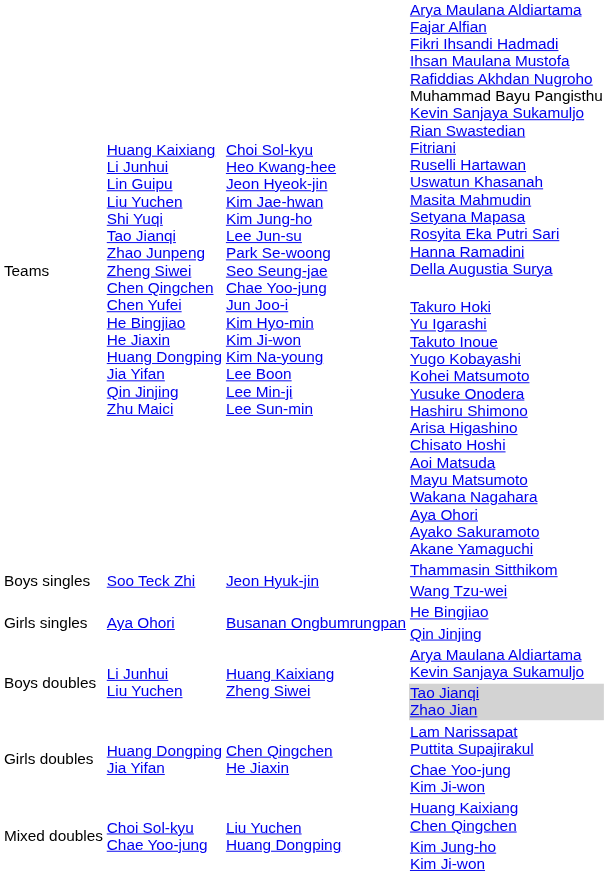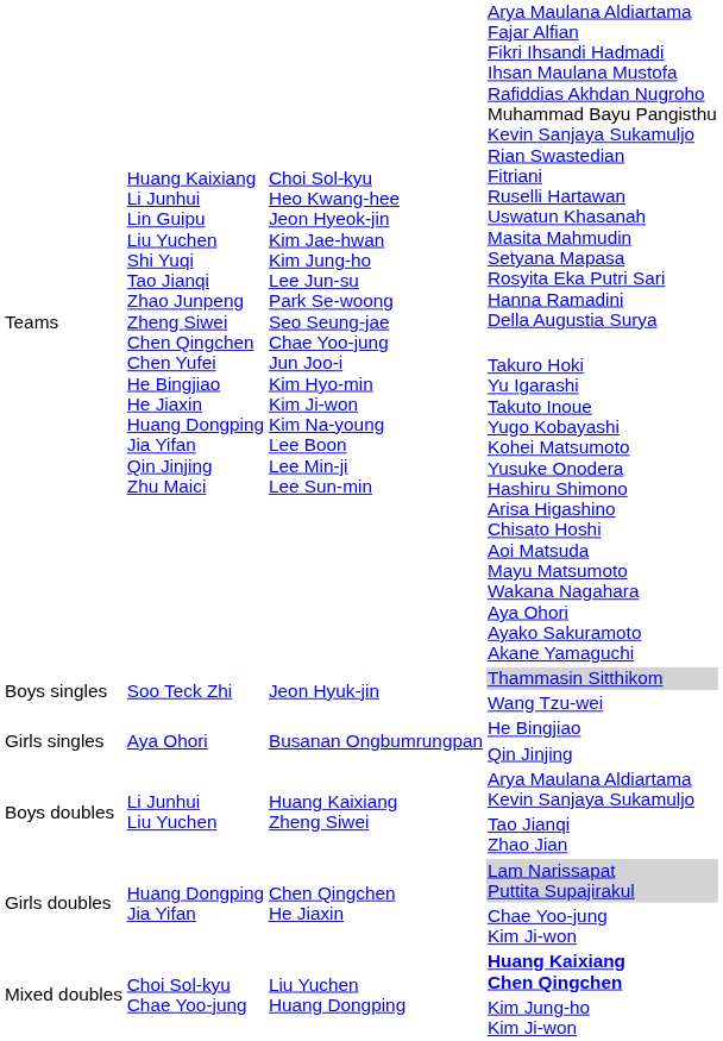Thammasin Sitthikom | column 4: no background -> lightgrey background
Tao Jianqi Zhao Jian | column 4: lightgrey background -> no background
Lam Narissapat Puttita Supajirakul | column 4: no background -> lightgrey background
Huang Kaixiang Chen Qingchen | column 4: normal -> bold
